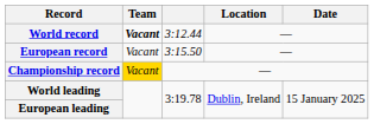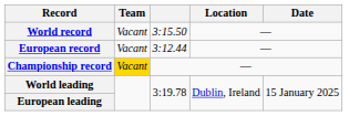World record | Team: bold -> normal
World record | column 3: 3:12.44 -> 3:15.50
European record | column 3: 3:15.50 -> 3:12.44
